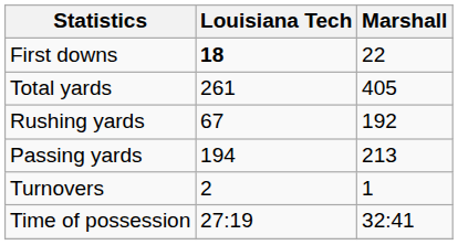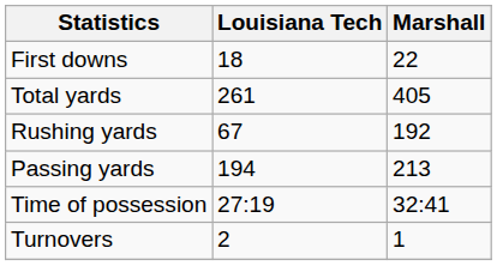First downs | Louisiana Tech: bold -> normal
rows swapped: Turnovers <-> Time of possession
